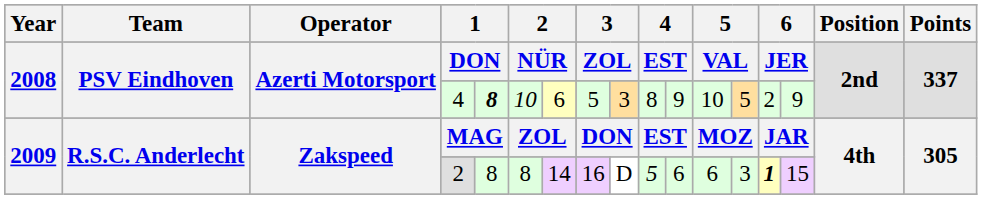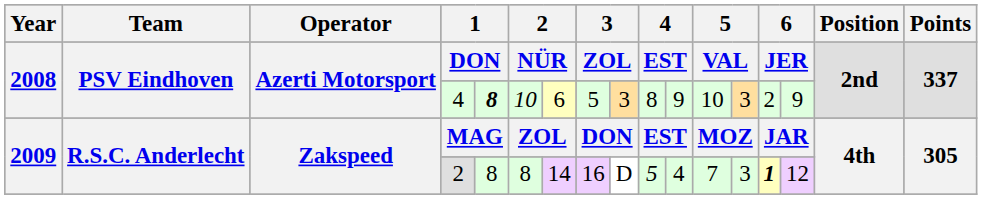row 3 | column 13: 5 -> 3
row 5 | column 11: 6 -> 4
row 5 | column 12: 6 -> 7
row 5 | column 15: 15 -> 12
